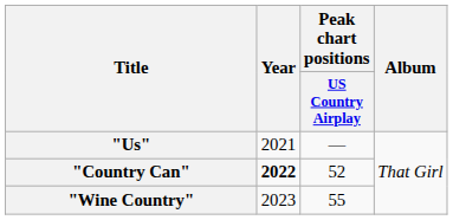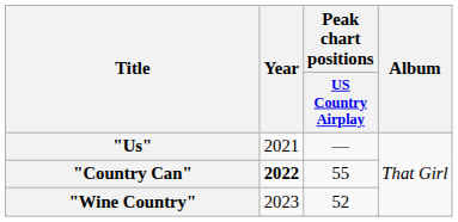"Country Can" | Peak chart positions / US Country Airplay: 52 -> 55
"Wine Country" | Peak chart positions / US Country Airplay: 55 -> 52
